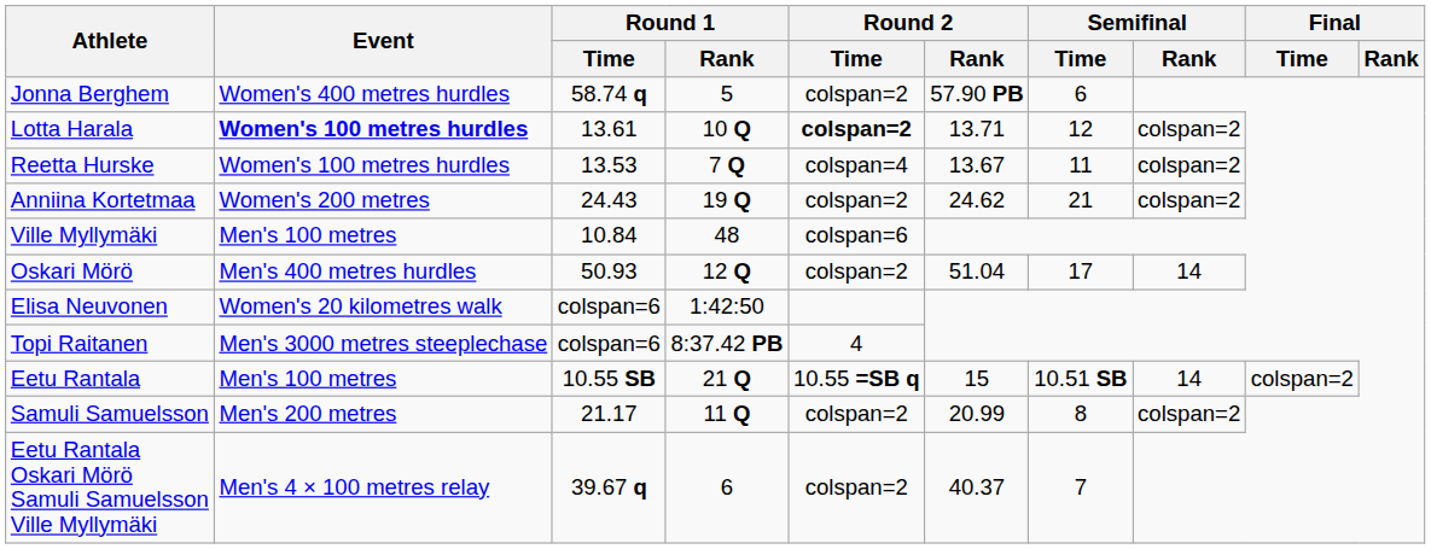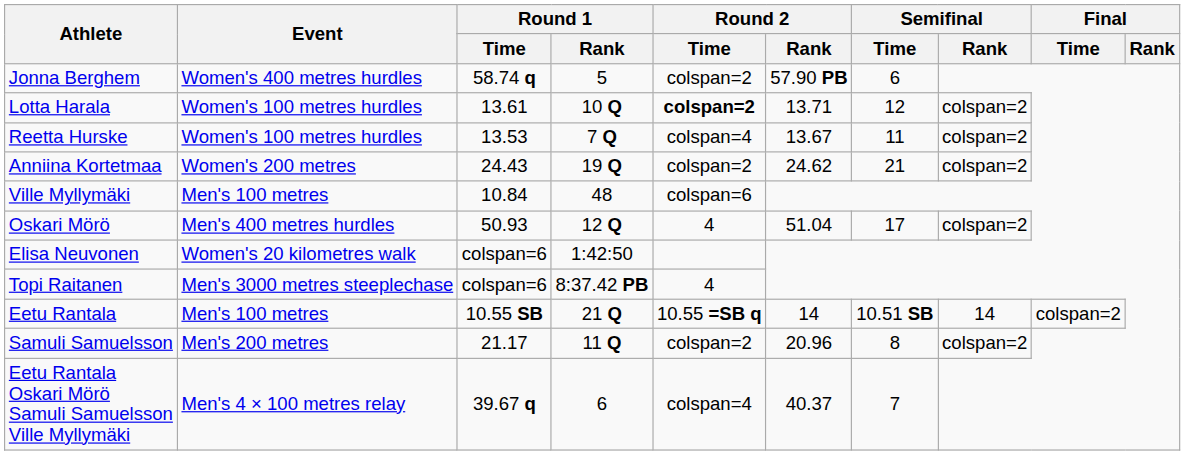Lotta Harala | Event: bold -> normal
Oskari Mörö | Round 2 / Time: colspan=2 -> 4
Oskari Mörö | Semifinal / Rank: 14 -> colspan=2
Eetu Rantala | Round 2 / Rank: 15 -> 14
Samuli Samuelsson | Round 2 / Rank: 20.99 -> 20.96
Eetu Rantala Oskari Mörö Samuli Samuelsson Ville Myllymäki | Round 2 / Time: colspan=2 -> colspan=4
